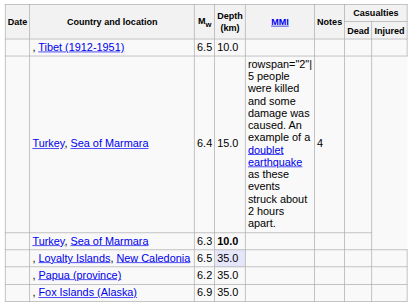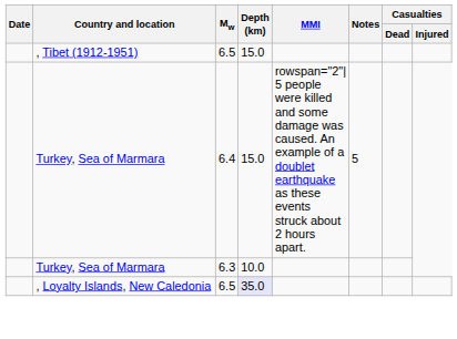, Tibet (1912-1951) | Depth (km): 10.0 -> 15.0
Turkey, Sea of Marmara / 6.4 | Notes: 4 -> 5
Turkey, Sea of Marmara / 6.3 | Depth (km): bold -> normal
- row: , Papua (province) | 6.2 | 35.0
- row: , Fox Islands (Alaska) | 6.9 | 35.0
